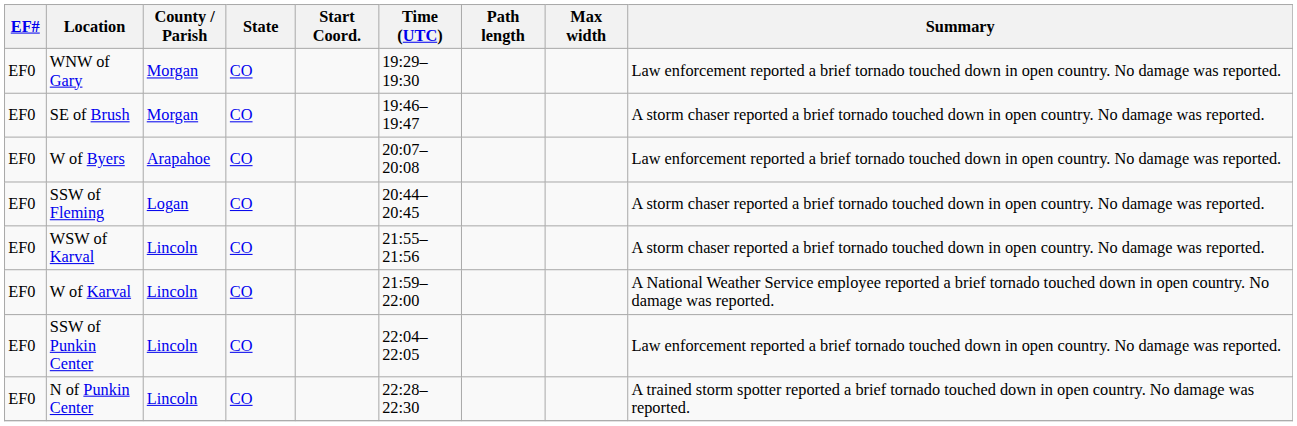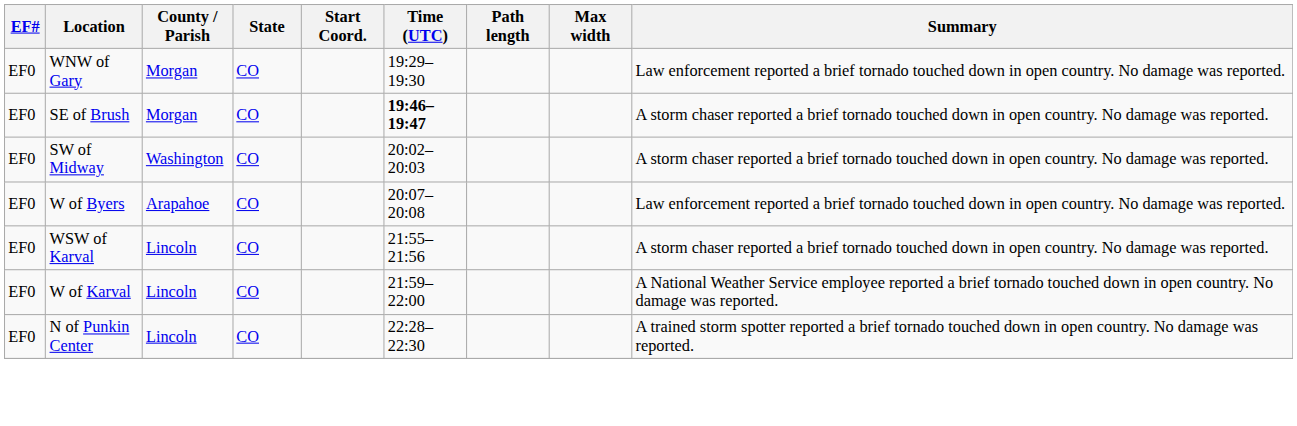SE of Brush | Time (UTC): normal -> bold
+ row: EF0 | SW of Midway | Washington | CO | 20:02–20:03 | A storm chaser reported a brief tornado touched down in open country. No damage was reported.
- row: EF0 | SSW of Fleming | Logan | CO | 20:44–20:45 | A storm chaser reported a brief tornado touched down in open country. No damage was reported.
- row: EF0 | SSW of Punkin Center | Lincoln | CO | 22:04–22:05 | Law enforcement reported a brief tornado touched down in open country. No damage was reported.
